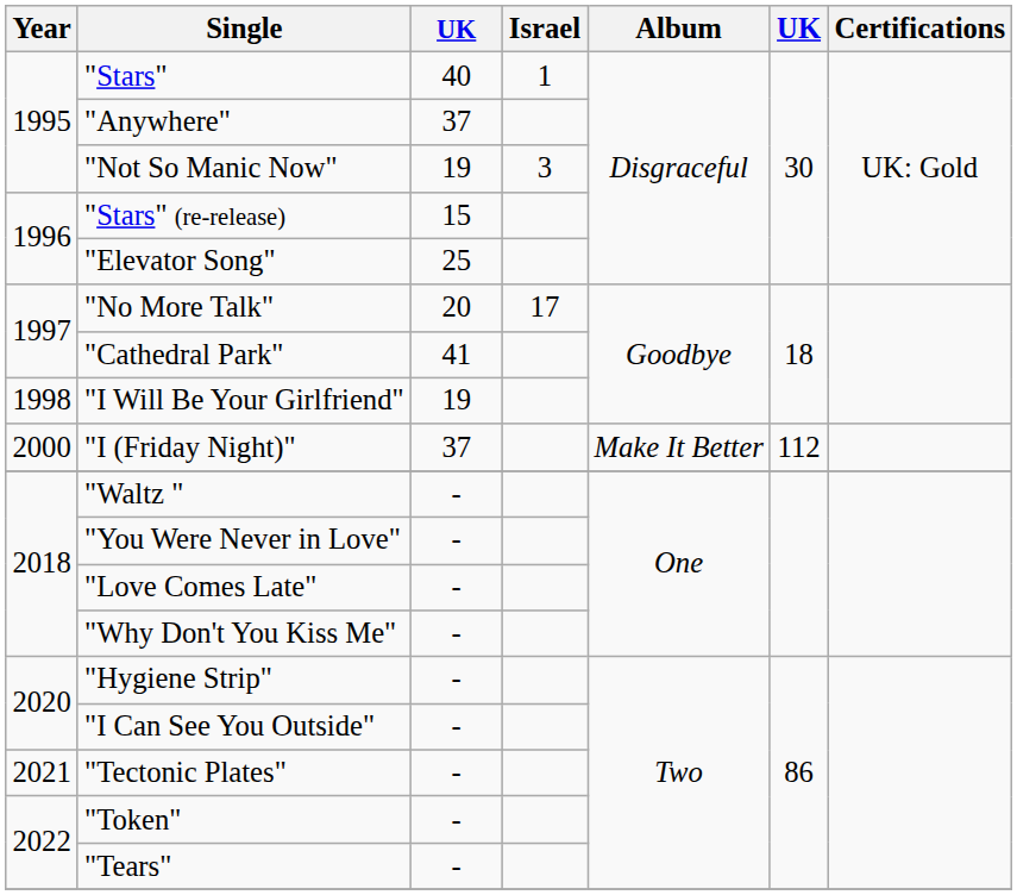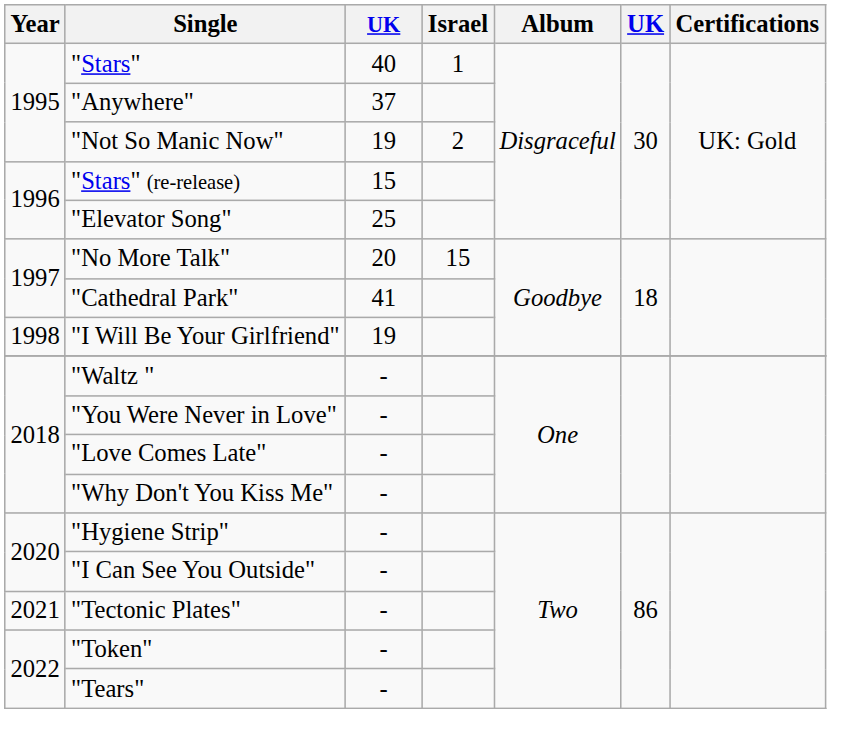"Not So Manic Now" | Israel: 3 -> 2
"No More Talk" | Israel: 17 -> 15
- row: 2000 | "I (Friday Night)" | 37 | Make It Better | 112
